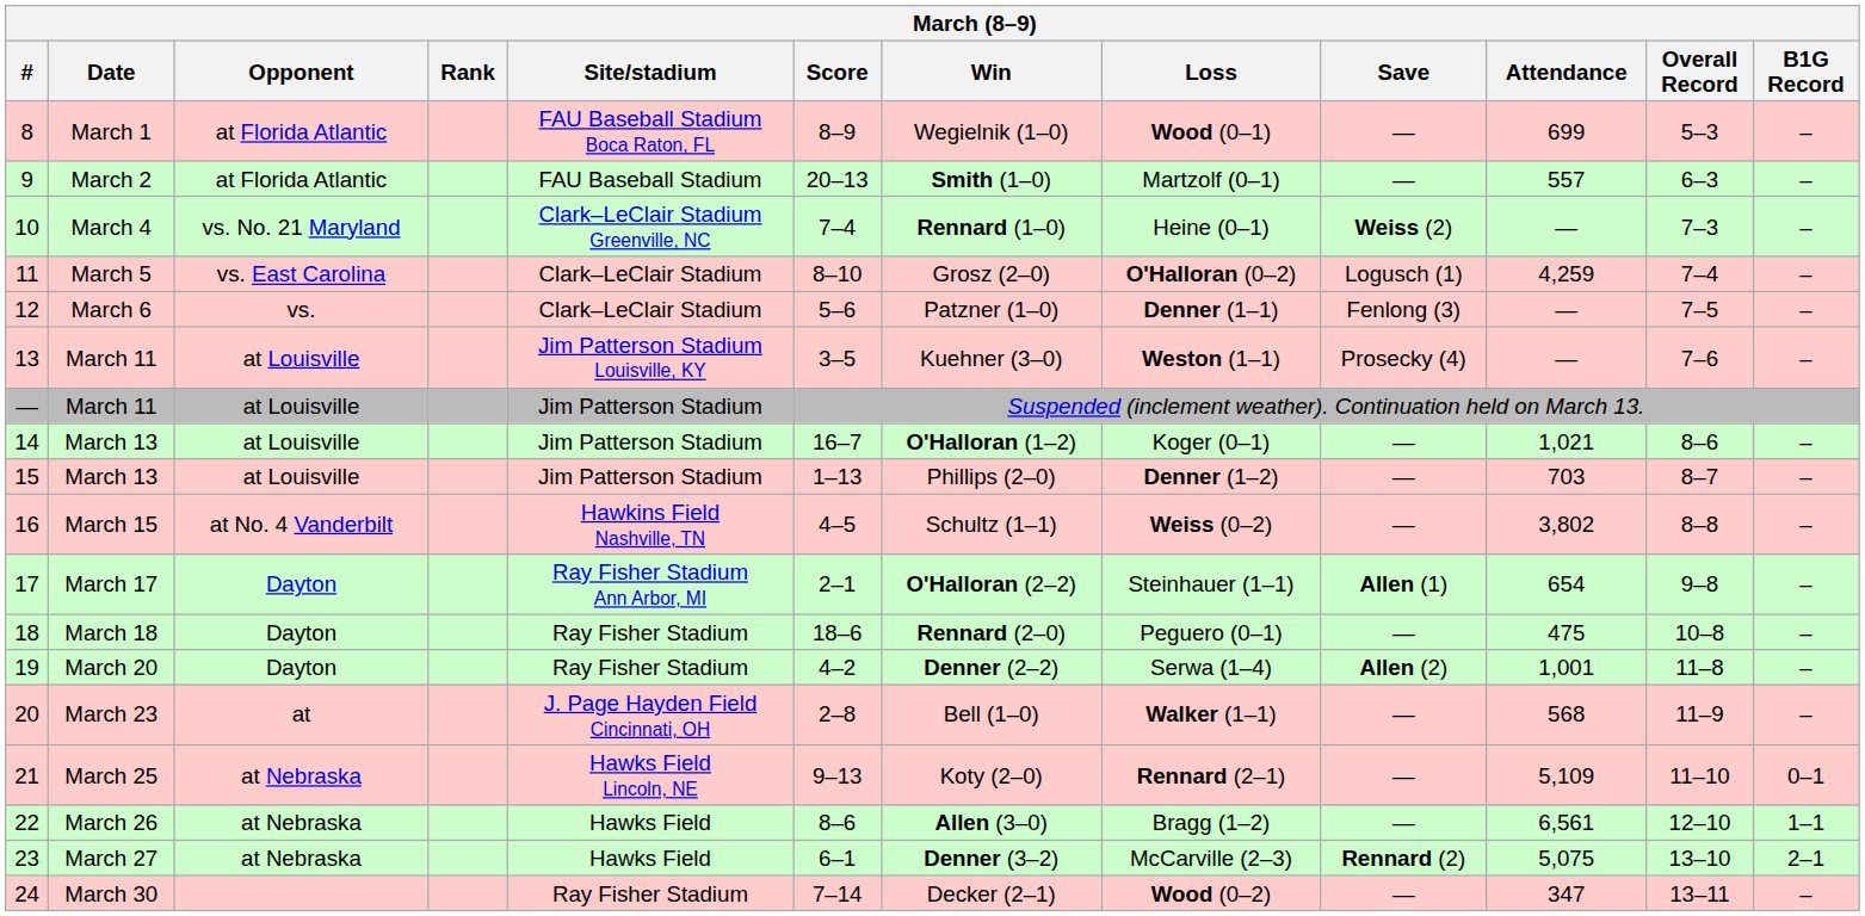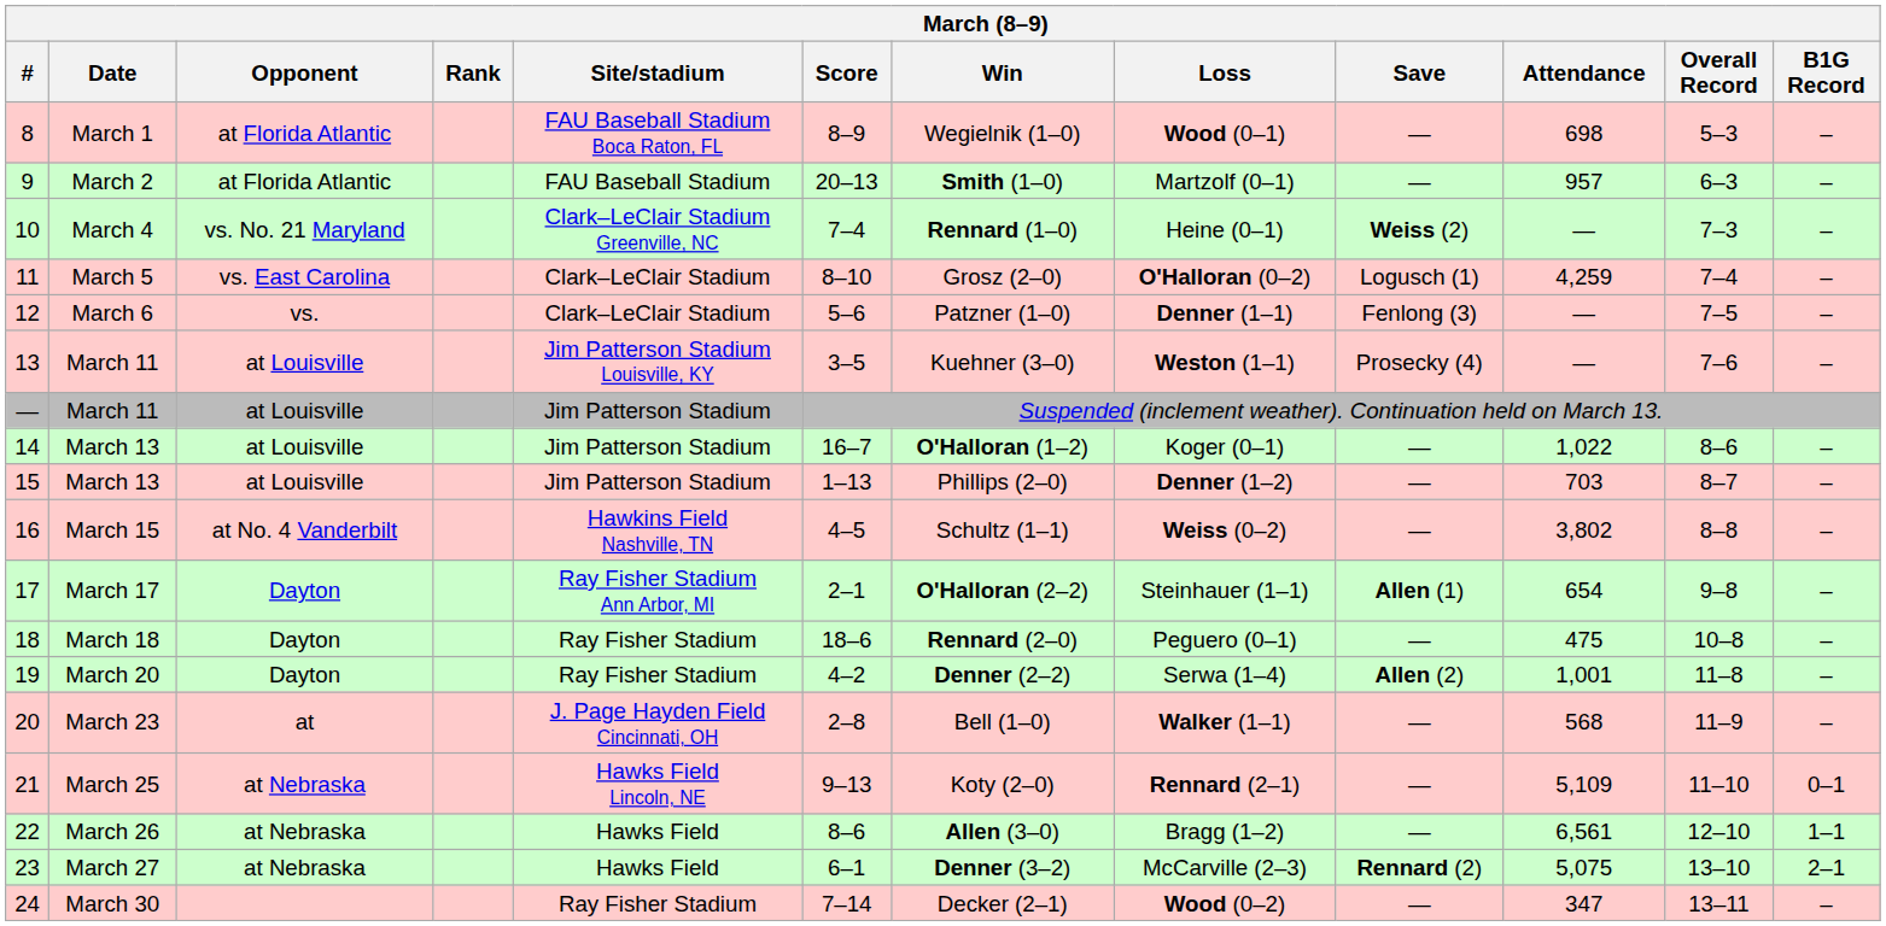8 | March (8–9) / Attendance: 699 -> 698
9 | March (8–9) / Attendance: 557 -> 957
14 | March (8–9) / Attendance: 1,021 -> 1,022
